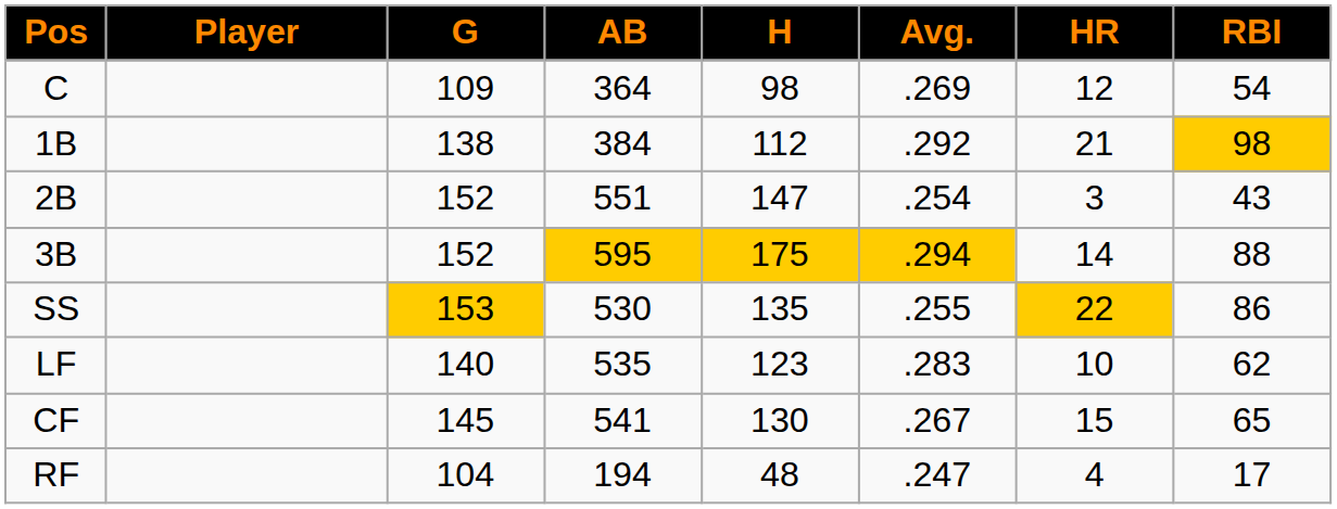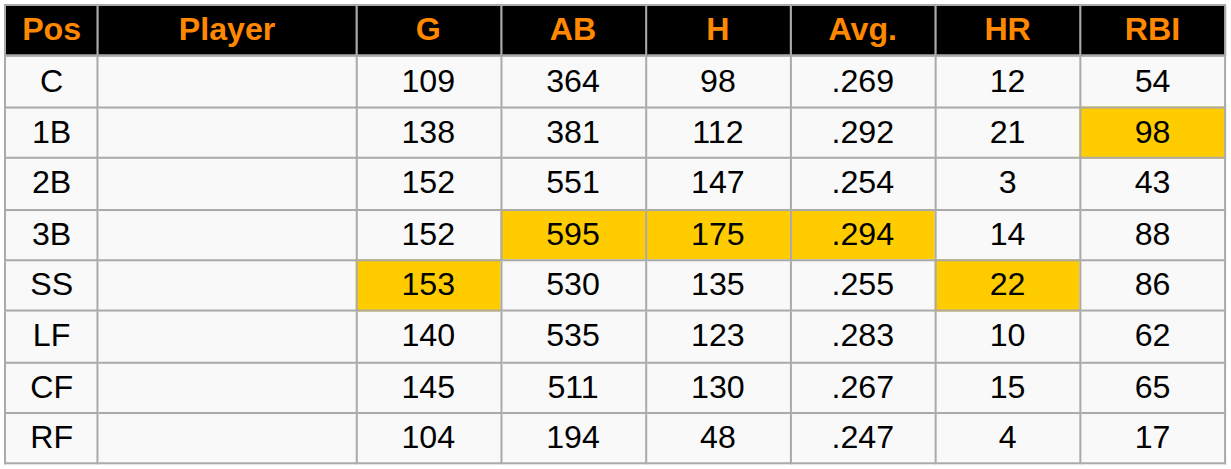1B | AB: 384 -> 381
CF | AB: 541 -> 511
